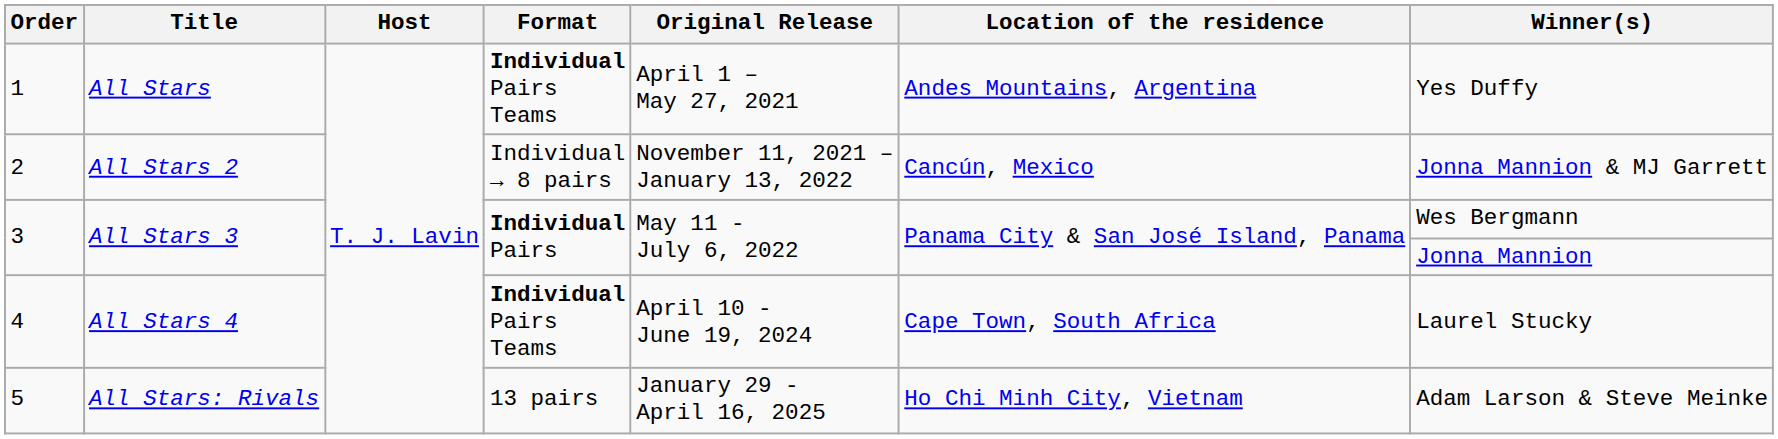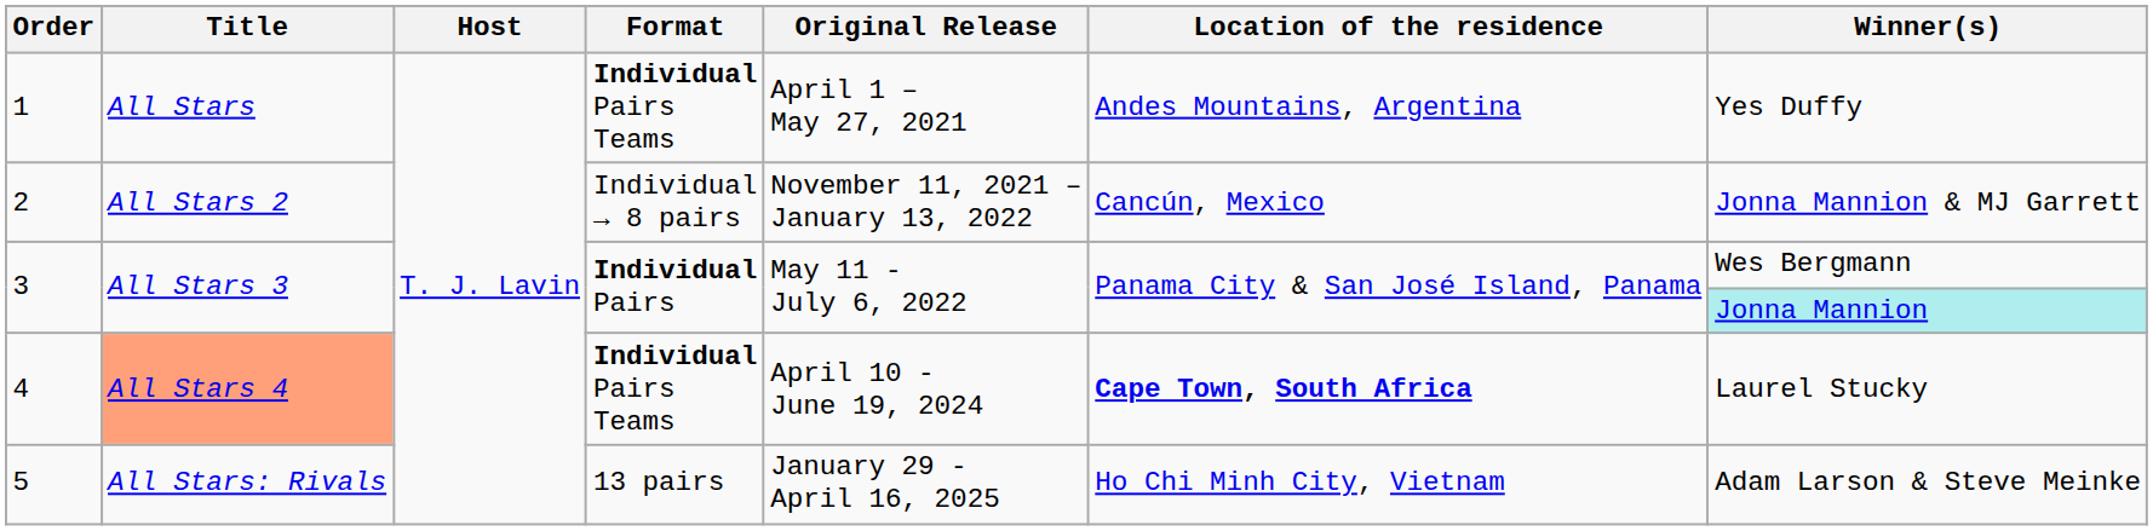row 5 | Winner(s): no background -> paleturquoise background
row 6 | Title: no background -> lightsalmon background
row 6 | Location of the residence: normal -> bold
